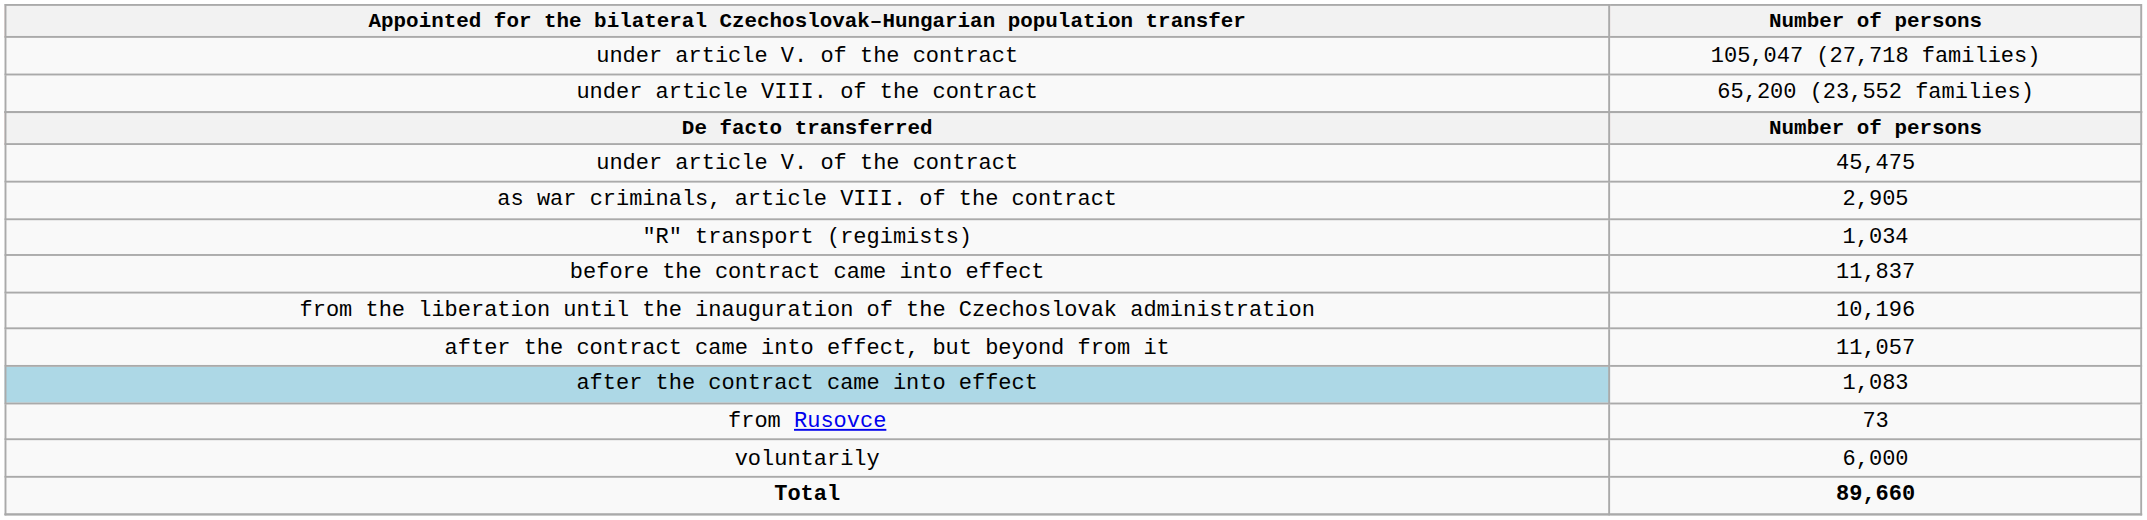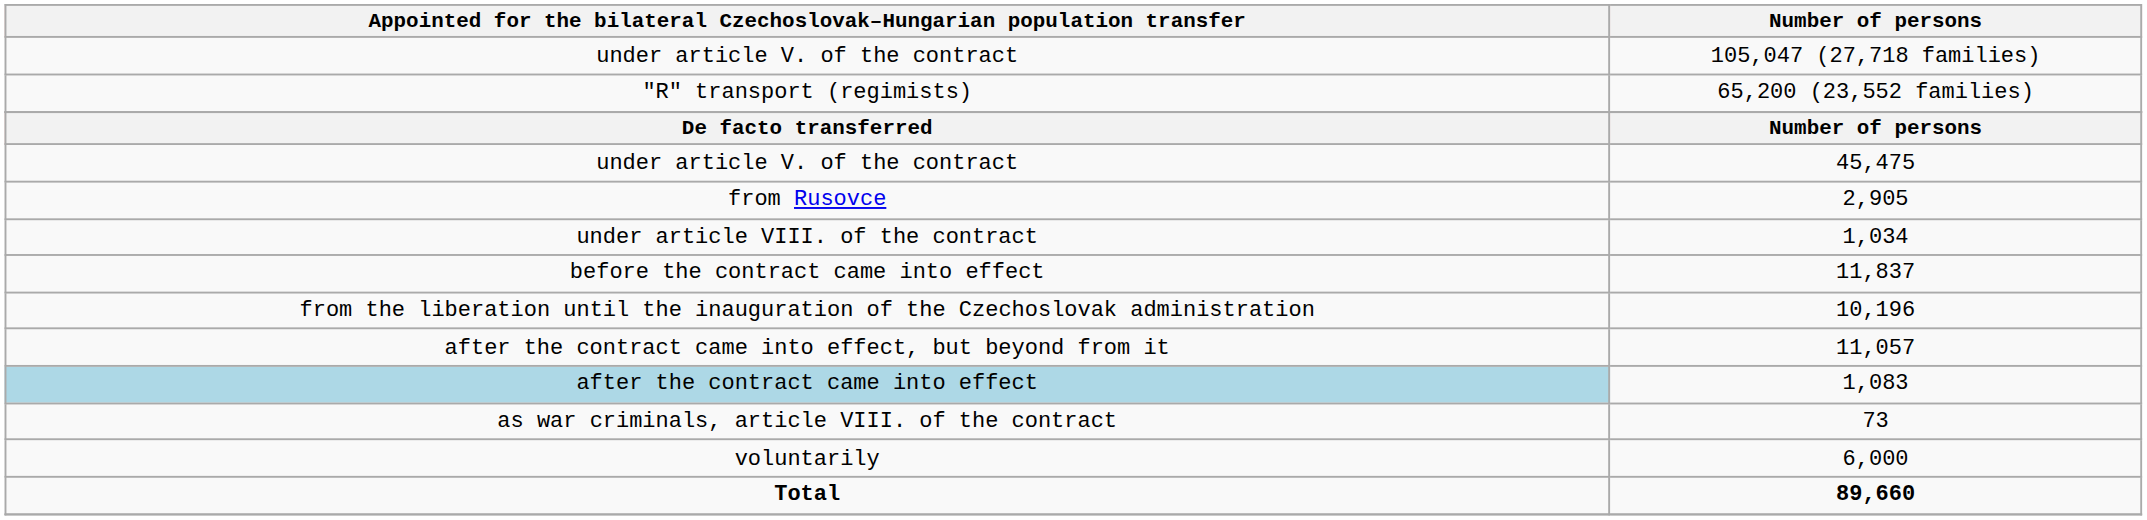row 3 | column 1: under article VIII. of the contract -> "R" transport (regimists)
row 6 | column 1: as war criminals, article VIII. of the contract -> from Rusovce
row 7 | column 1: "R" transport (regimists) -> under article VIII. of the contract
row 12 | column 1: from Rusovce -> as war criminals, article VIII. of the contract
